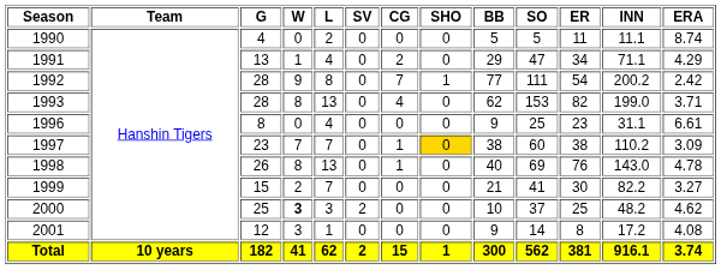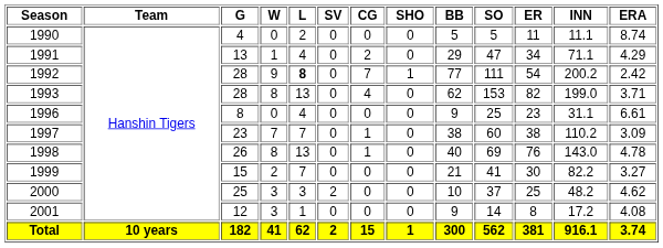1992 | L: normal -> bold
1997 | SHO: gold background -> no background
2000 | W: bold -> normal
